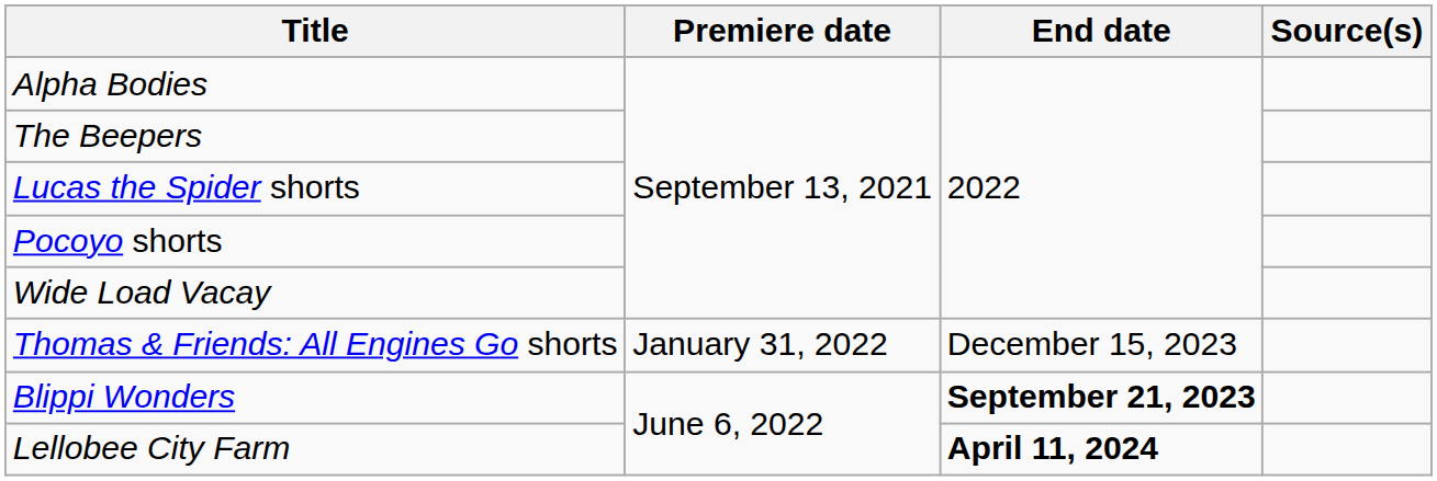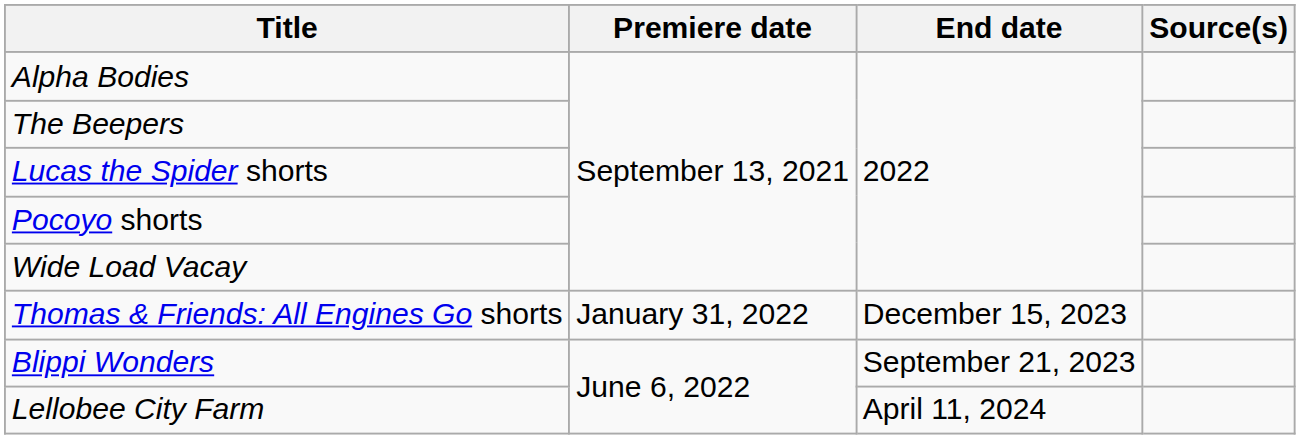Blippi Wonders | End date: bold -> normal
Lellobee City Farm | End date: bold -> normal
